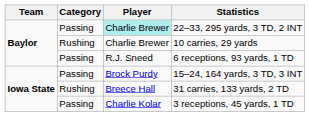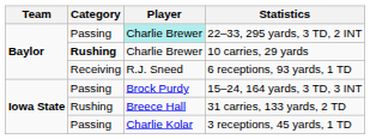10 carries, 29 yards | Category: normal -> bold
6 receptions, 93 yards, 1 TD | Category: Passing -> Receiving
